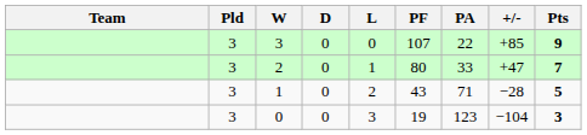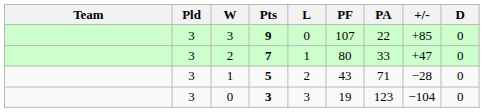columns swapped: D <-> Pts
